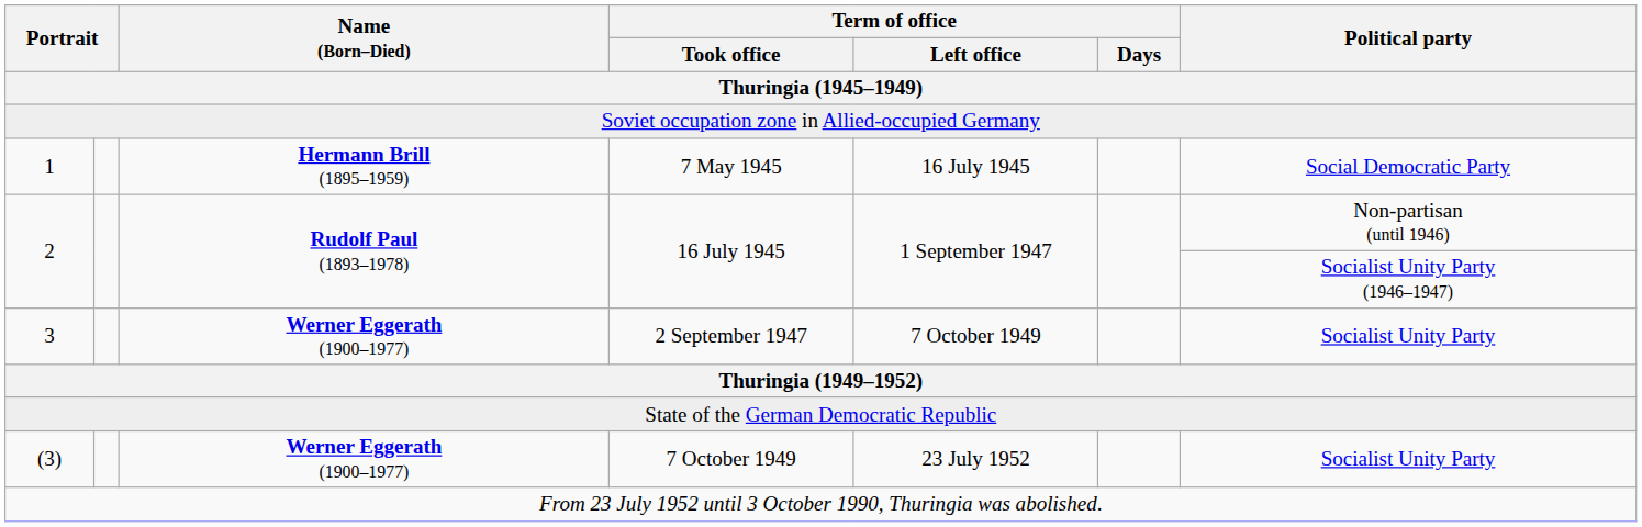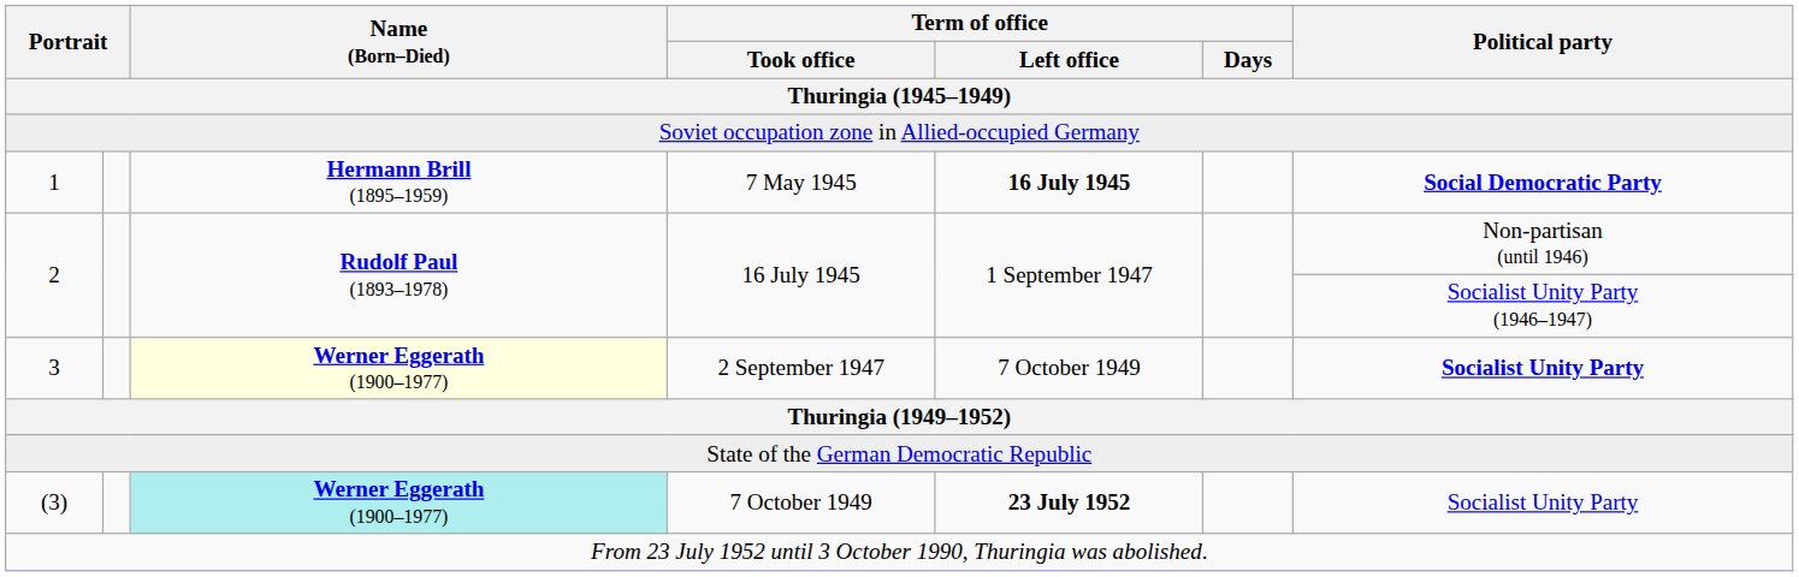1 | Term of office / Left office / Thuringia (1945–1949): normal -> bold
1 | Political party / Thuringia (1945–1949): normal -> bold
3 | Name (Born–Died) / Thuringia (1945–1949): no background -> lightyellow background
3 | Political party / Thuringia (1945–1949): normal -> bold
(3) | Name (Born–Died) / Thuringia (1945–1949): no background -> paleturquoise background
(3) | Term of office / Left office / Thuringia (1945–1949): normal -> bold
